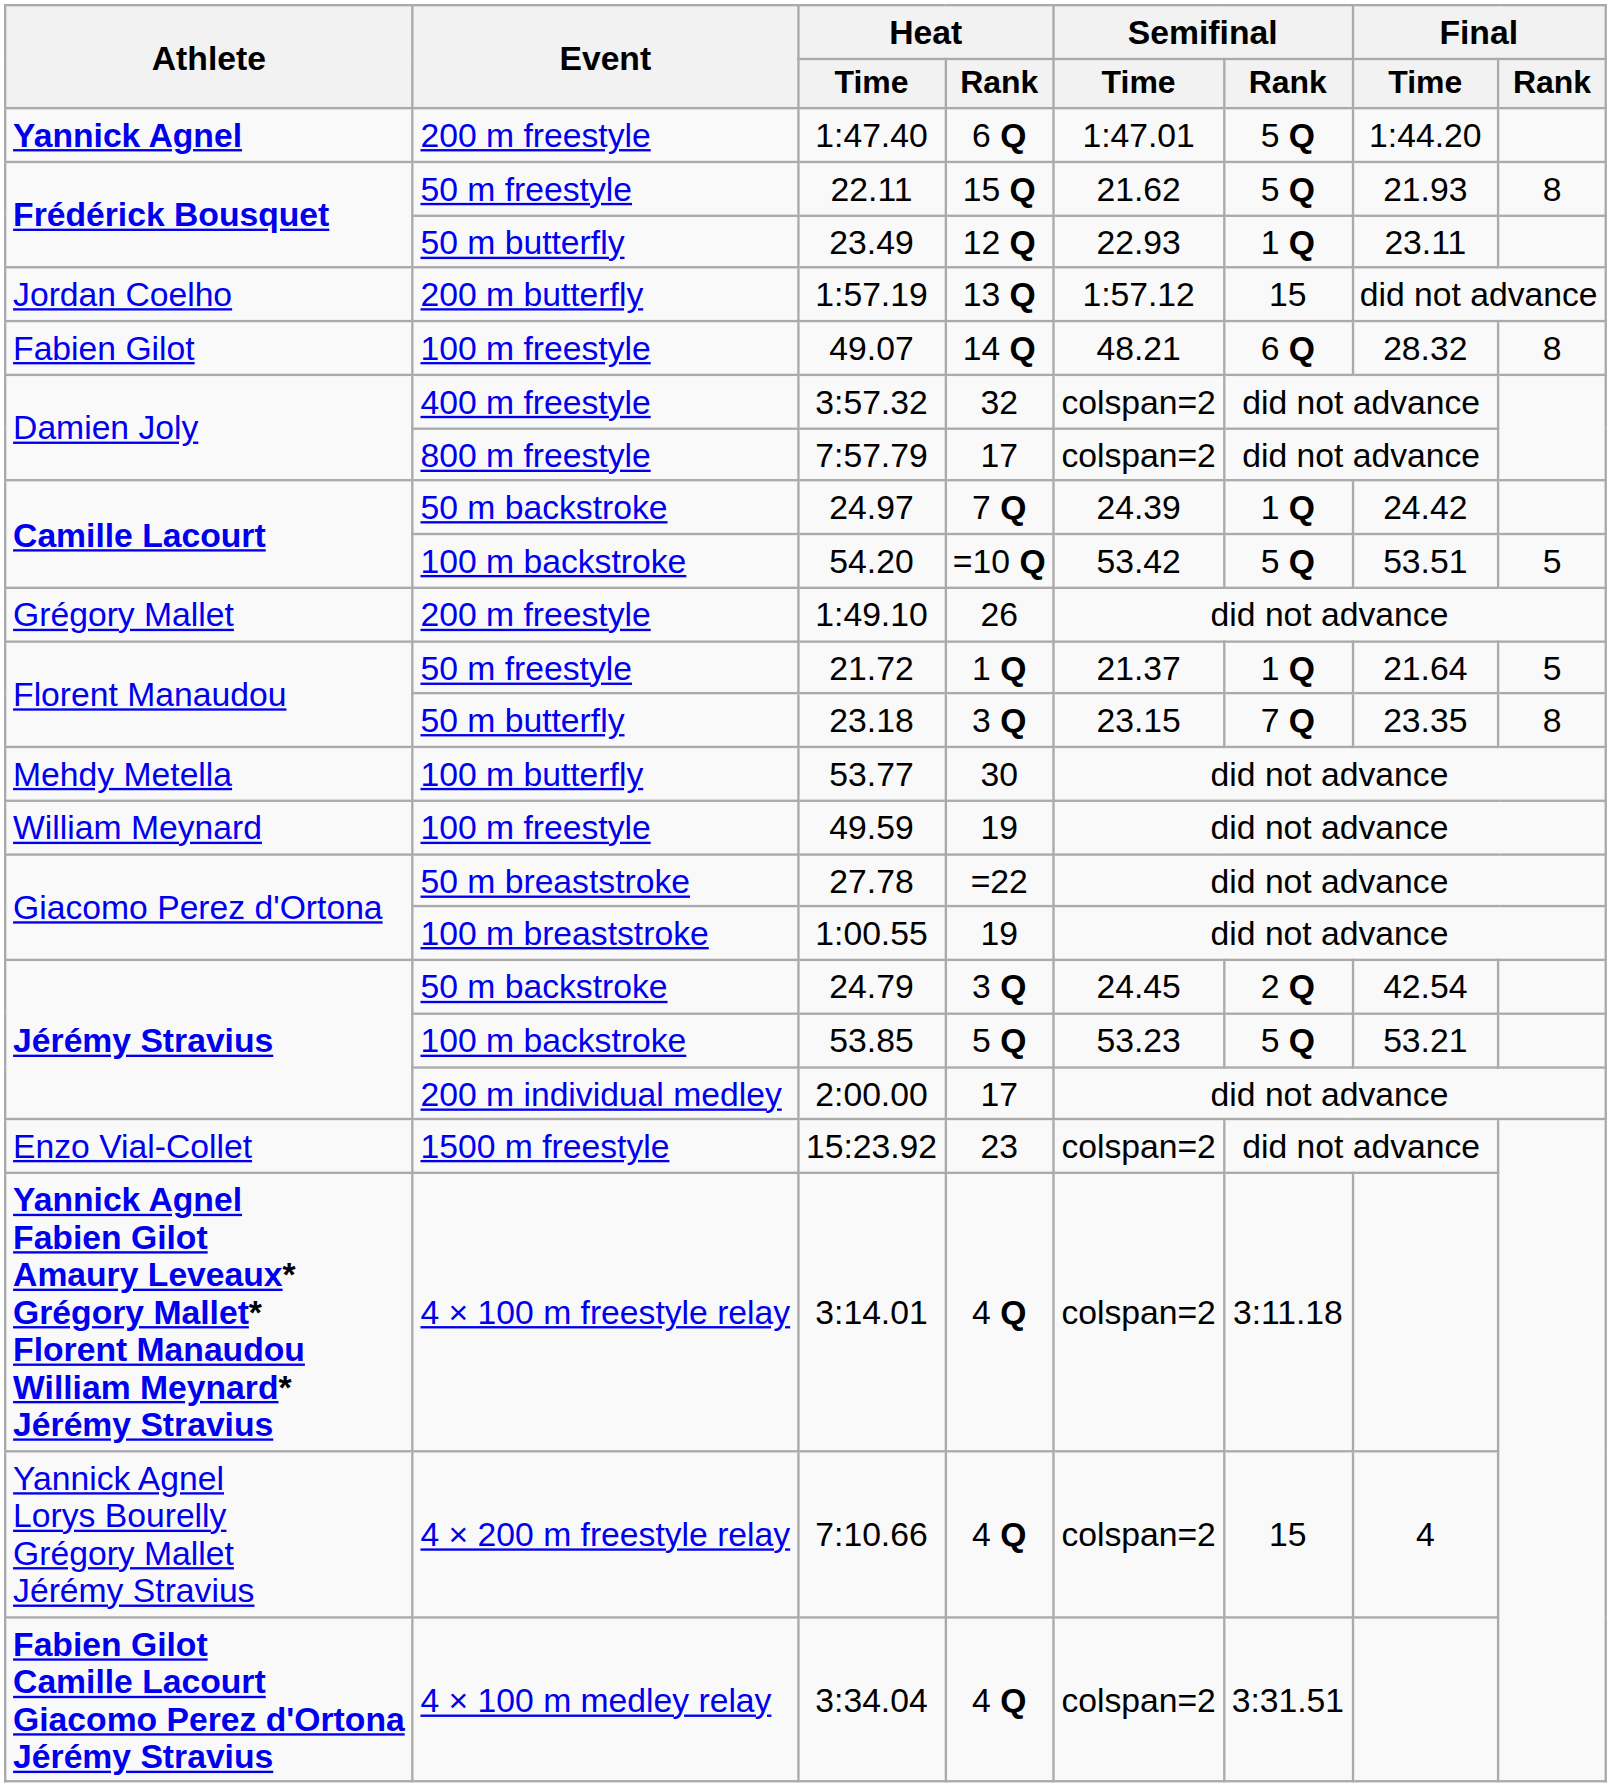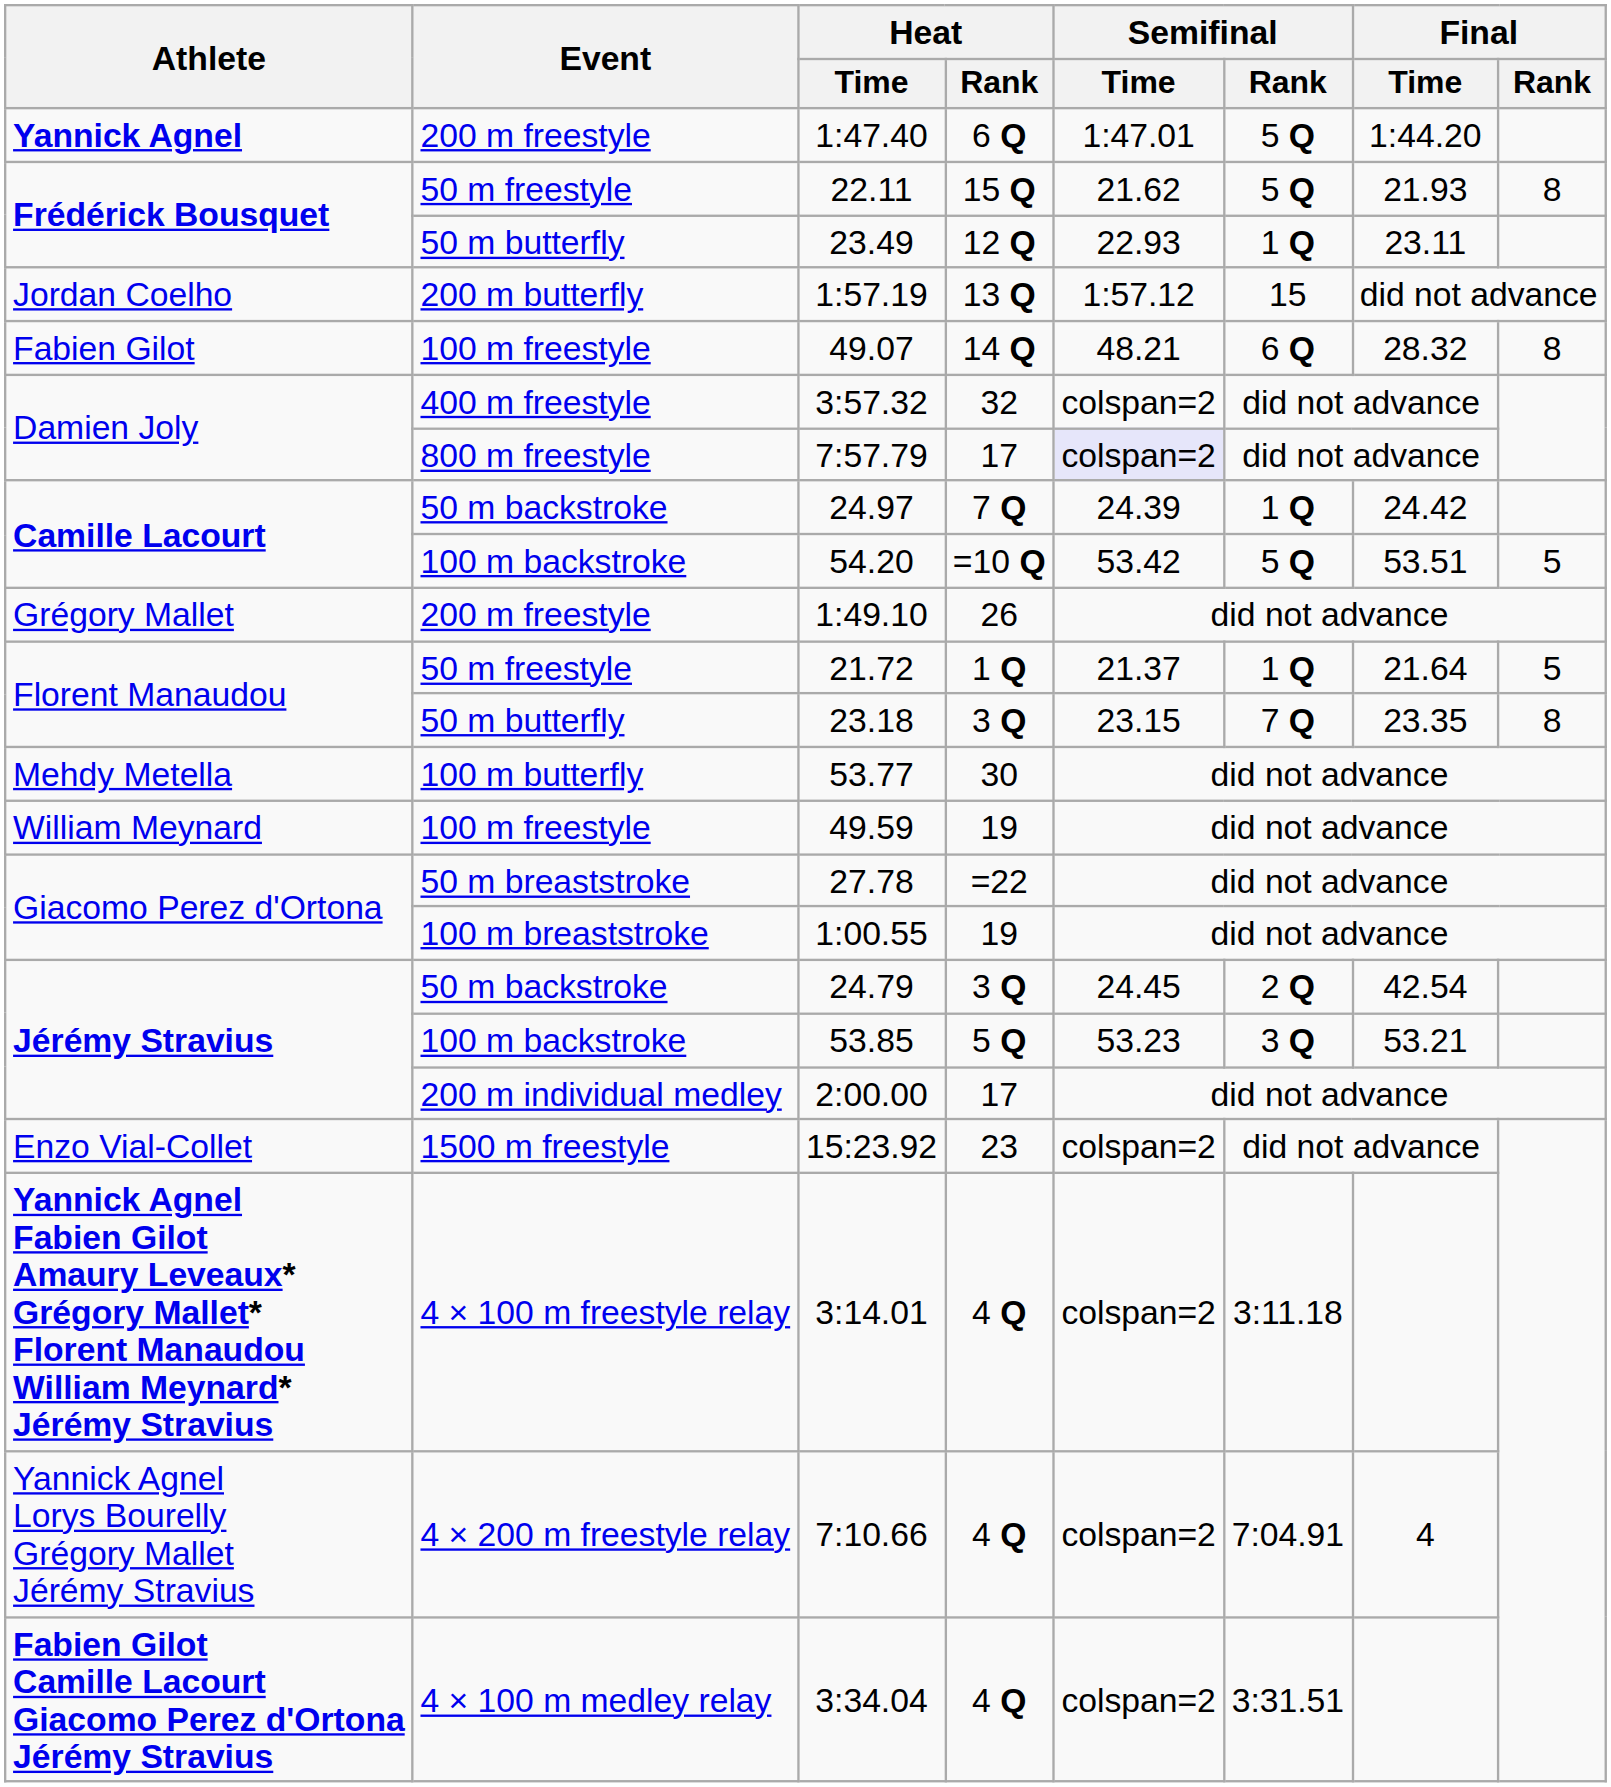7:57.79 | Semifinal / Time: no background -> lavender background
53.85 | Semifinal / Rank: 5 Q -> 3 Q
7:10.66 | Semifinal / Rank: 15 -> 7:04.91
